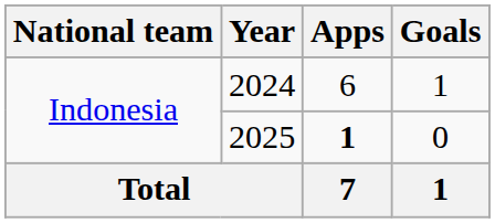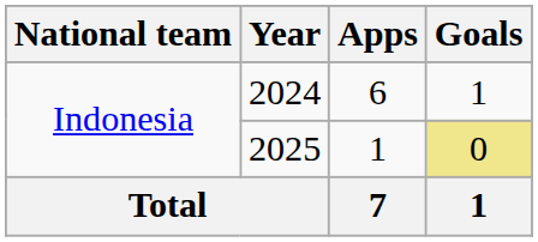2025 | Apps: bold -> normal
2025 | Goals: no background -> khaki background
